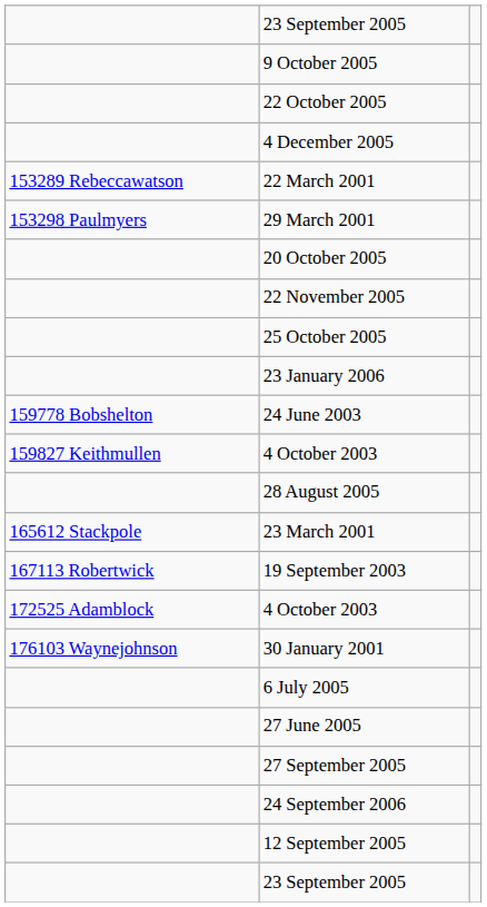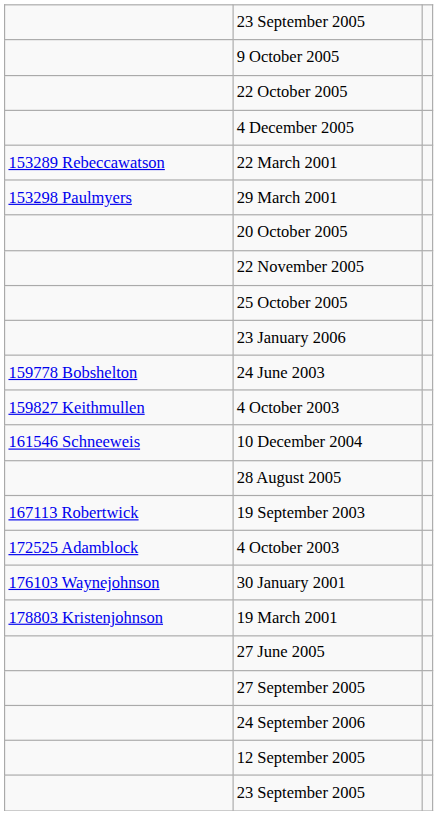+ row: 161546 Schneeweis | 10 December 2004
- row: 165612 Stackpole | 23 March 2001
- row: 6 July 2005
+ row: 178803 Kristenjohnson | 19 March 2001
